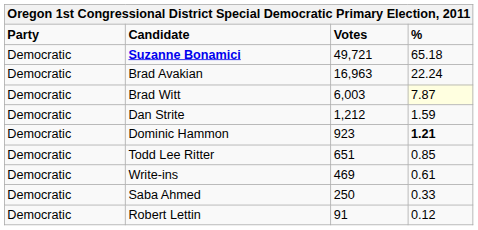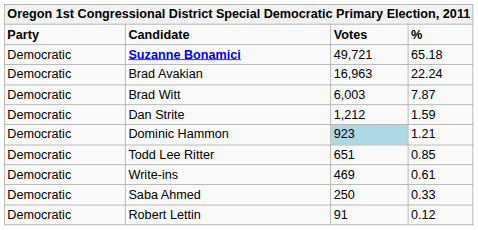Brad Witt | %: lightyellow background -> no background
Dominic Hammon | Votes: no background -> lightblue background
Dominic Hammon | %: bold -> normal
